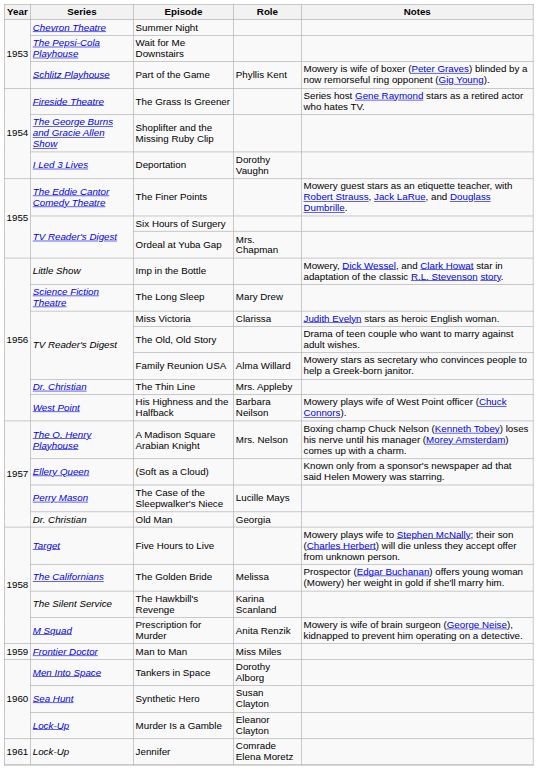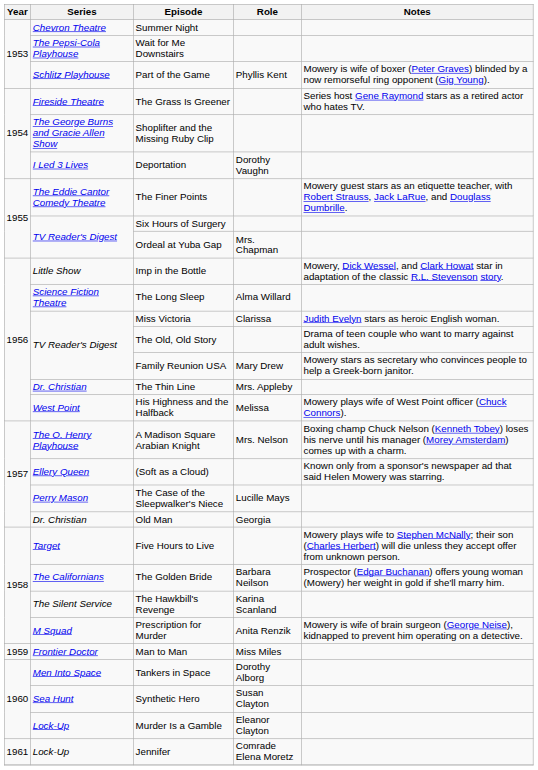The Long Sleep | Role: Mary Drew -> Alma Willard
Family Reunion USA | Role: Alma Willard -> Mary Drew
His Highness and the Halfback | Role: Barbara Neilson -> Melissa
The Golden Bride | Role: Melissa -> Barbara Neilson
